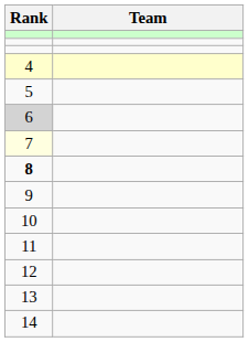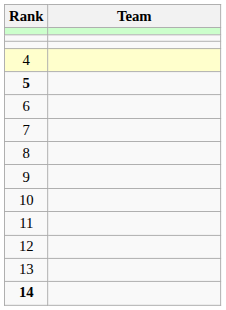row 6 | Rank: normal -> bold
row 7 | Rank: lightgrey background -> no background
row 8 | Rank: lightyellow background -> no background
row 9 | Rank: bold -> normal
row 15 | Rank: normal -> bold
